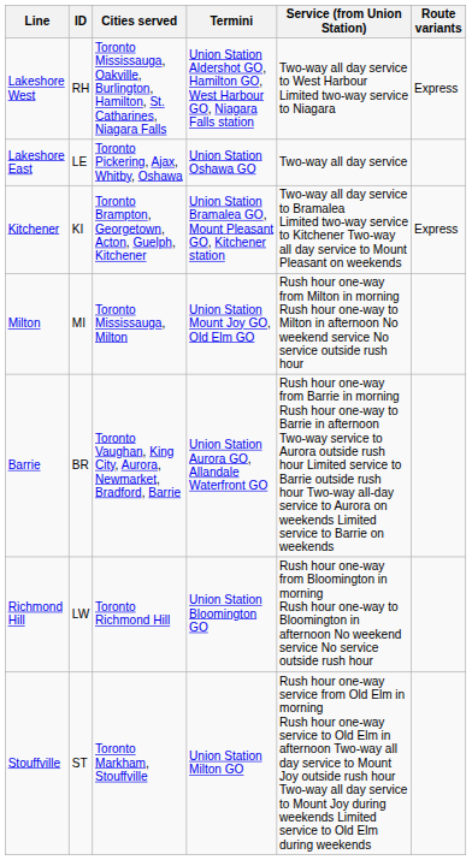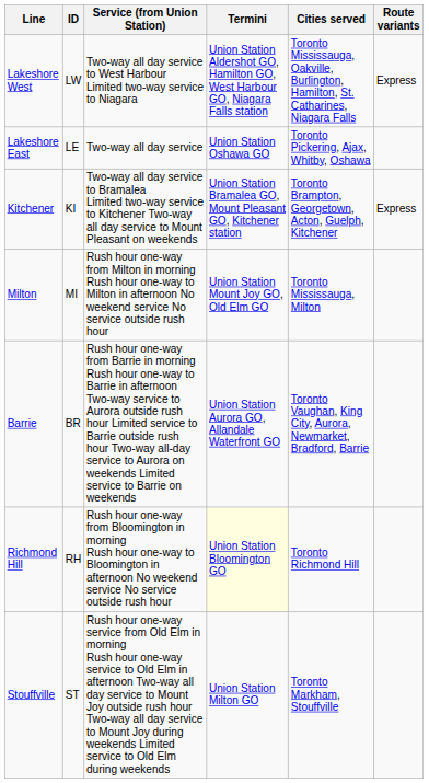columns swapped: Cities served <-> Service (from Union Station)
Lakeshore West | ID: RH -> LW
Richmond Hill | ID: LW -> RH
Richmond Hill | Termini: no background -> lightyellow background
